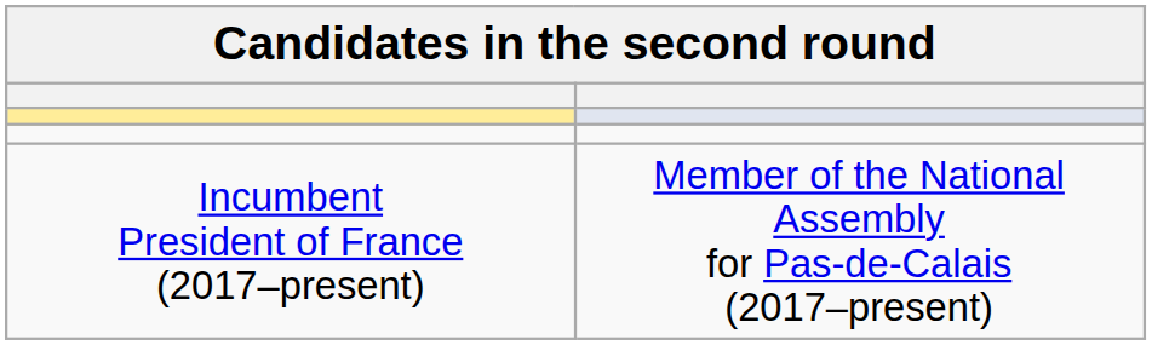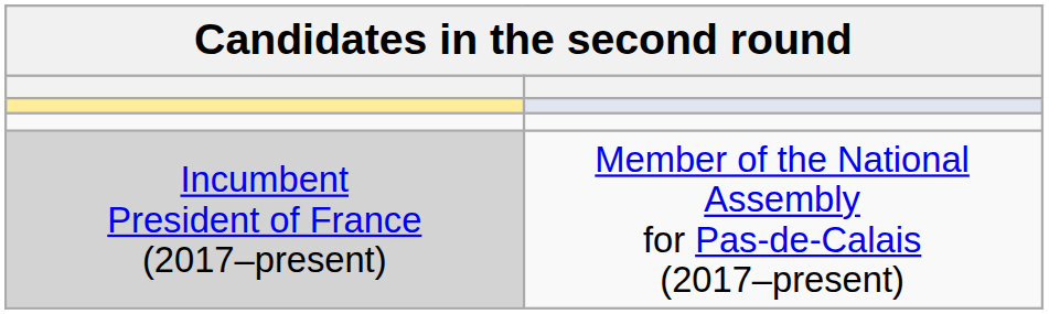row 5 | column 1: no background -> lightgrey background
